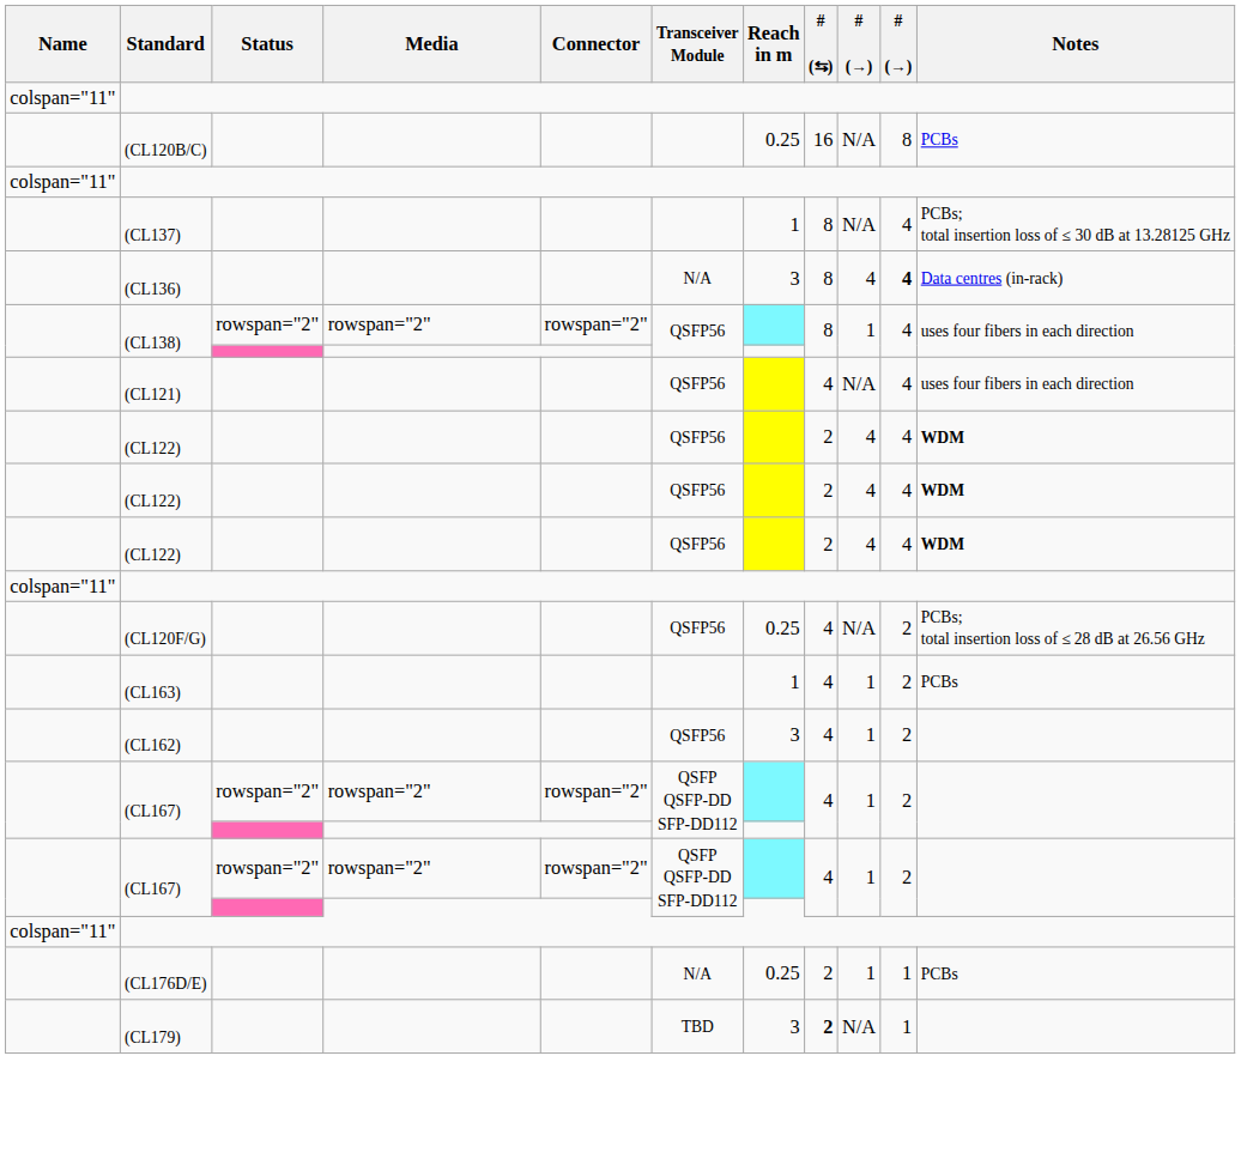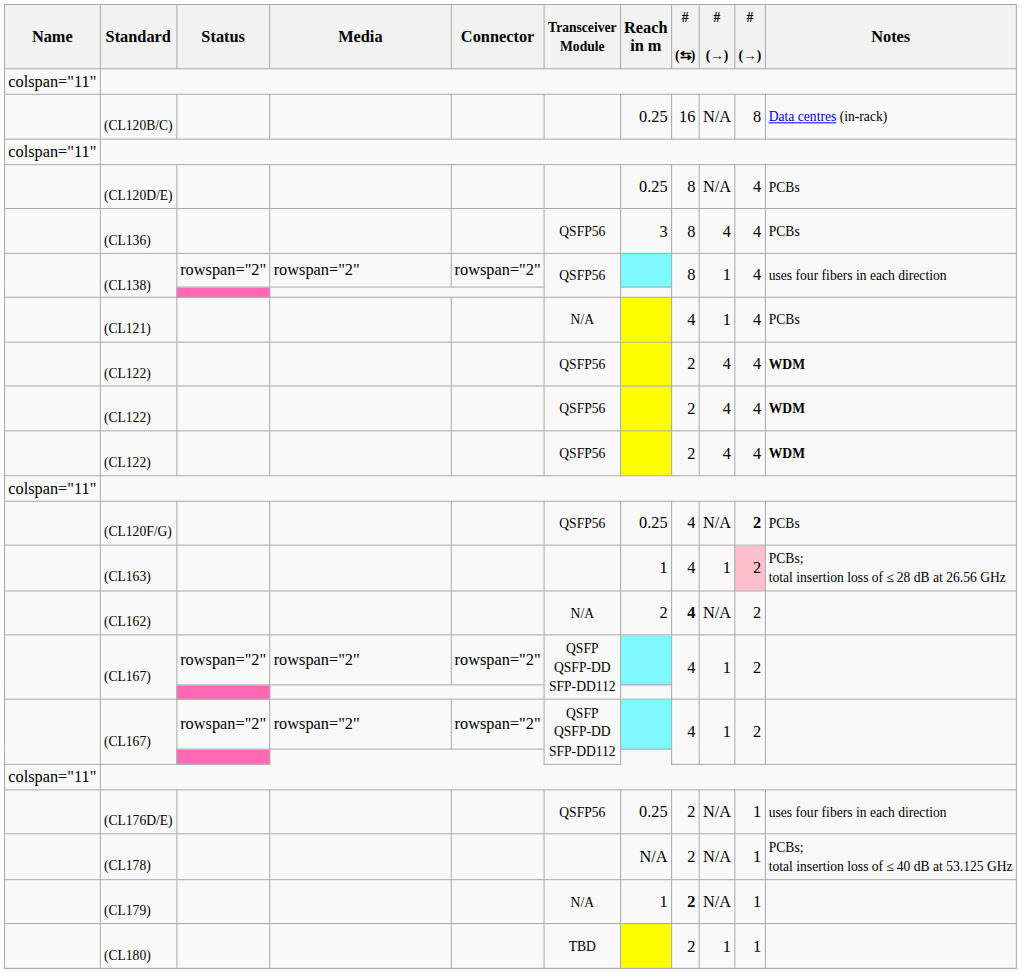(CL120B/C) | Notes: PCBs -> Data centres (in-rack)
+ row: (CL120D/E) | 0.25 | 8 | N/A | 4 | PCBs
- row: (CL137) | 1 | 8 | N/A | 4 | PCBs; total insertion loss of ≤ 30 dB at 13.28125 GHz
(CL136) | Transceiver Module: N/A -> QSFP56
(CL136) | column 10: bold -> normal
(CL136) | Notes: Data centres (in-rack) -> PCBs
(CL121) | Transceiver Module: QSFP56 -> N/A
(CL121) | column 9: N/A -> 1
(CL121) | Notes: uses four fibers in each direction -> PCBs
(CL120F/G) | column 10: normal -> bold
(CL120F/G) | Notes: PCBs; total insertion loss of ≤ 28 dB at 26.56 GHz -> PCBs
(CL163) | column 10: no background -> pink background
(CL163) | Notes: PCBs -> PCBs; total insertion loss of ≤ 28 dB at 26.56 GHz
(CL162) | Transceiver Module: QSFP56 -> N/A
(CL162) | Reach in m: 3 -> 2
(CL162) | # (⇆): normal -> bold
(CL162) | column 9: 1 -> N/A
(CL176D/E) | Transceiver Module: N/A -> QSFP56
(CL176D/E) | column 9: 1 -> N/A
(CL176D/E) | Notes: PCBs -> uses four fibers in each direction
+ row: (CL178) | N/A | 2 | N/A | 1 | PCBs; total insertion loss of ≤ 40 dB at 53.125 GHz
(CL179) | Transceiver Module: TBD -> N/A
(CL179) | Reach in m: 3 -> 1
+ row: (CL180) | TBD | 2 | 1 | 1
